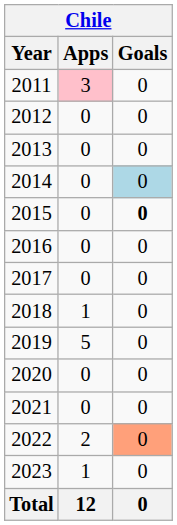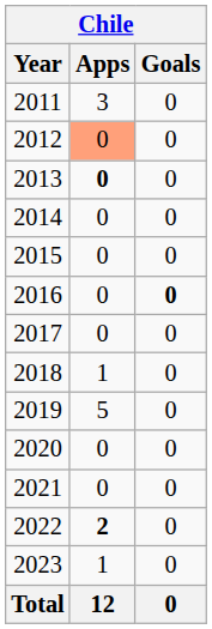2011 | Apps: pink background -> no background
2012 | Apps: no background -> lightsalmon background
2013 | Apps: normal -> bold
2014 | Goals: lightblue background -> no background
2015 | Goals: bold -> normal
2016 | Goals: normal -> bold
2022 | Apps: normal -> bold
2022 | Goals: lightsalmon background -> no background
